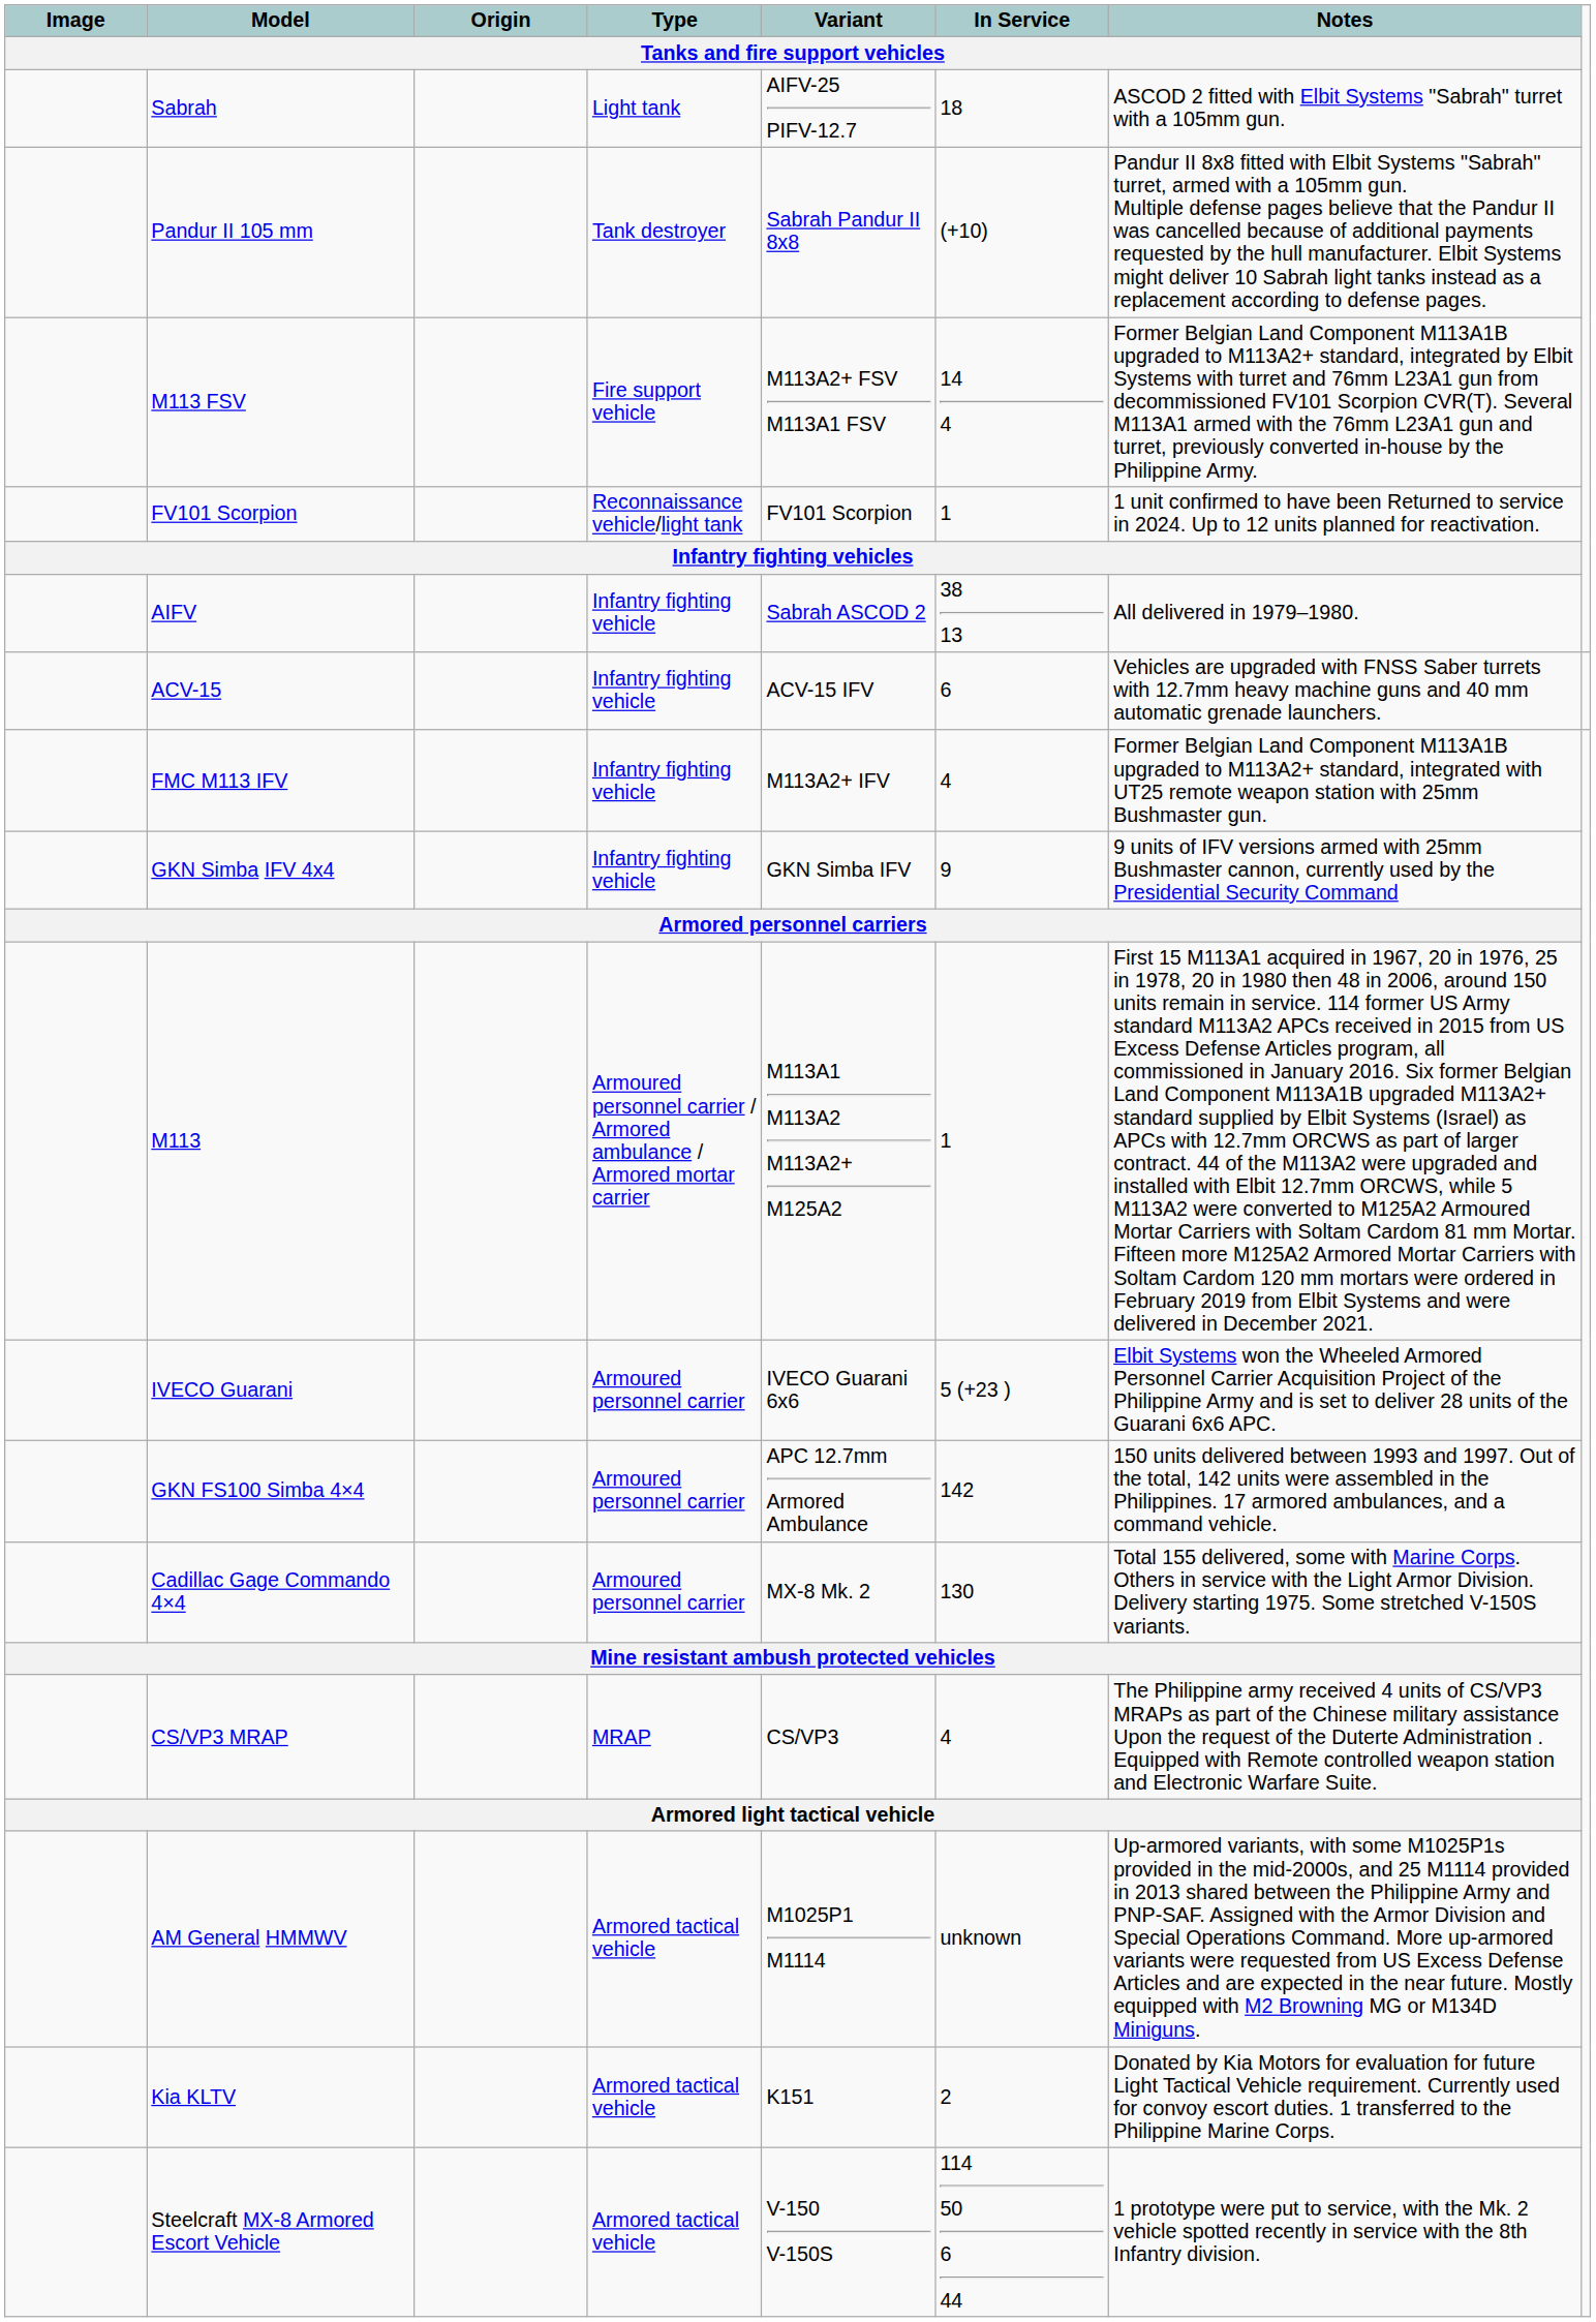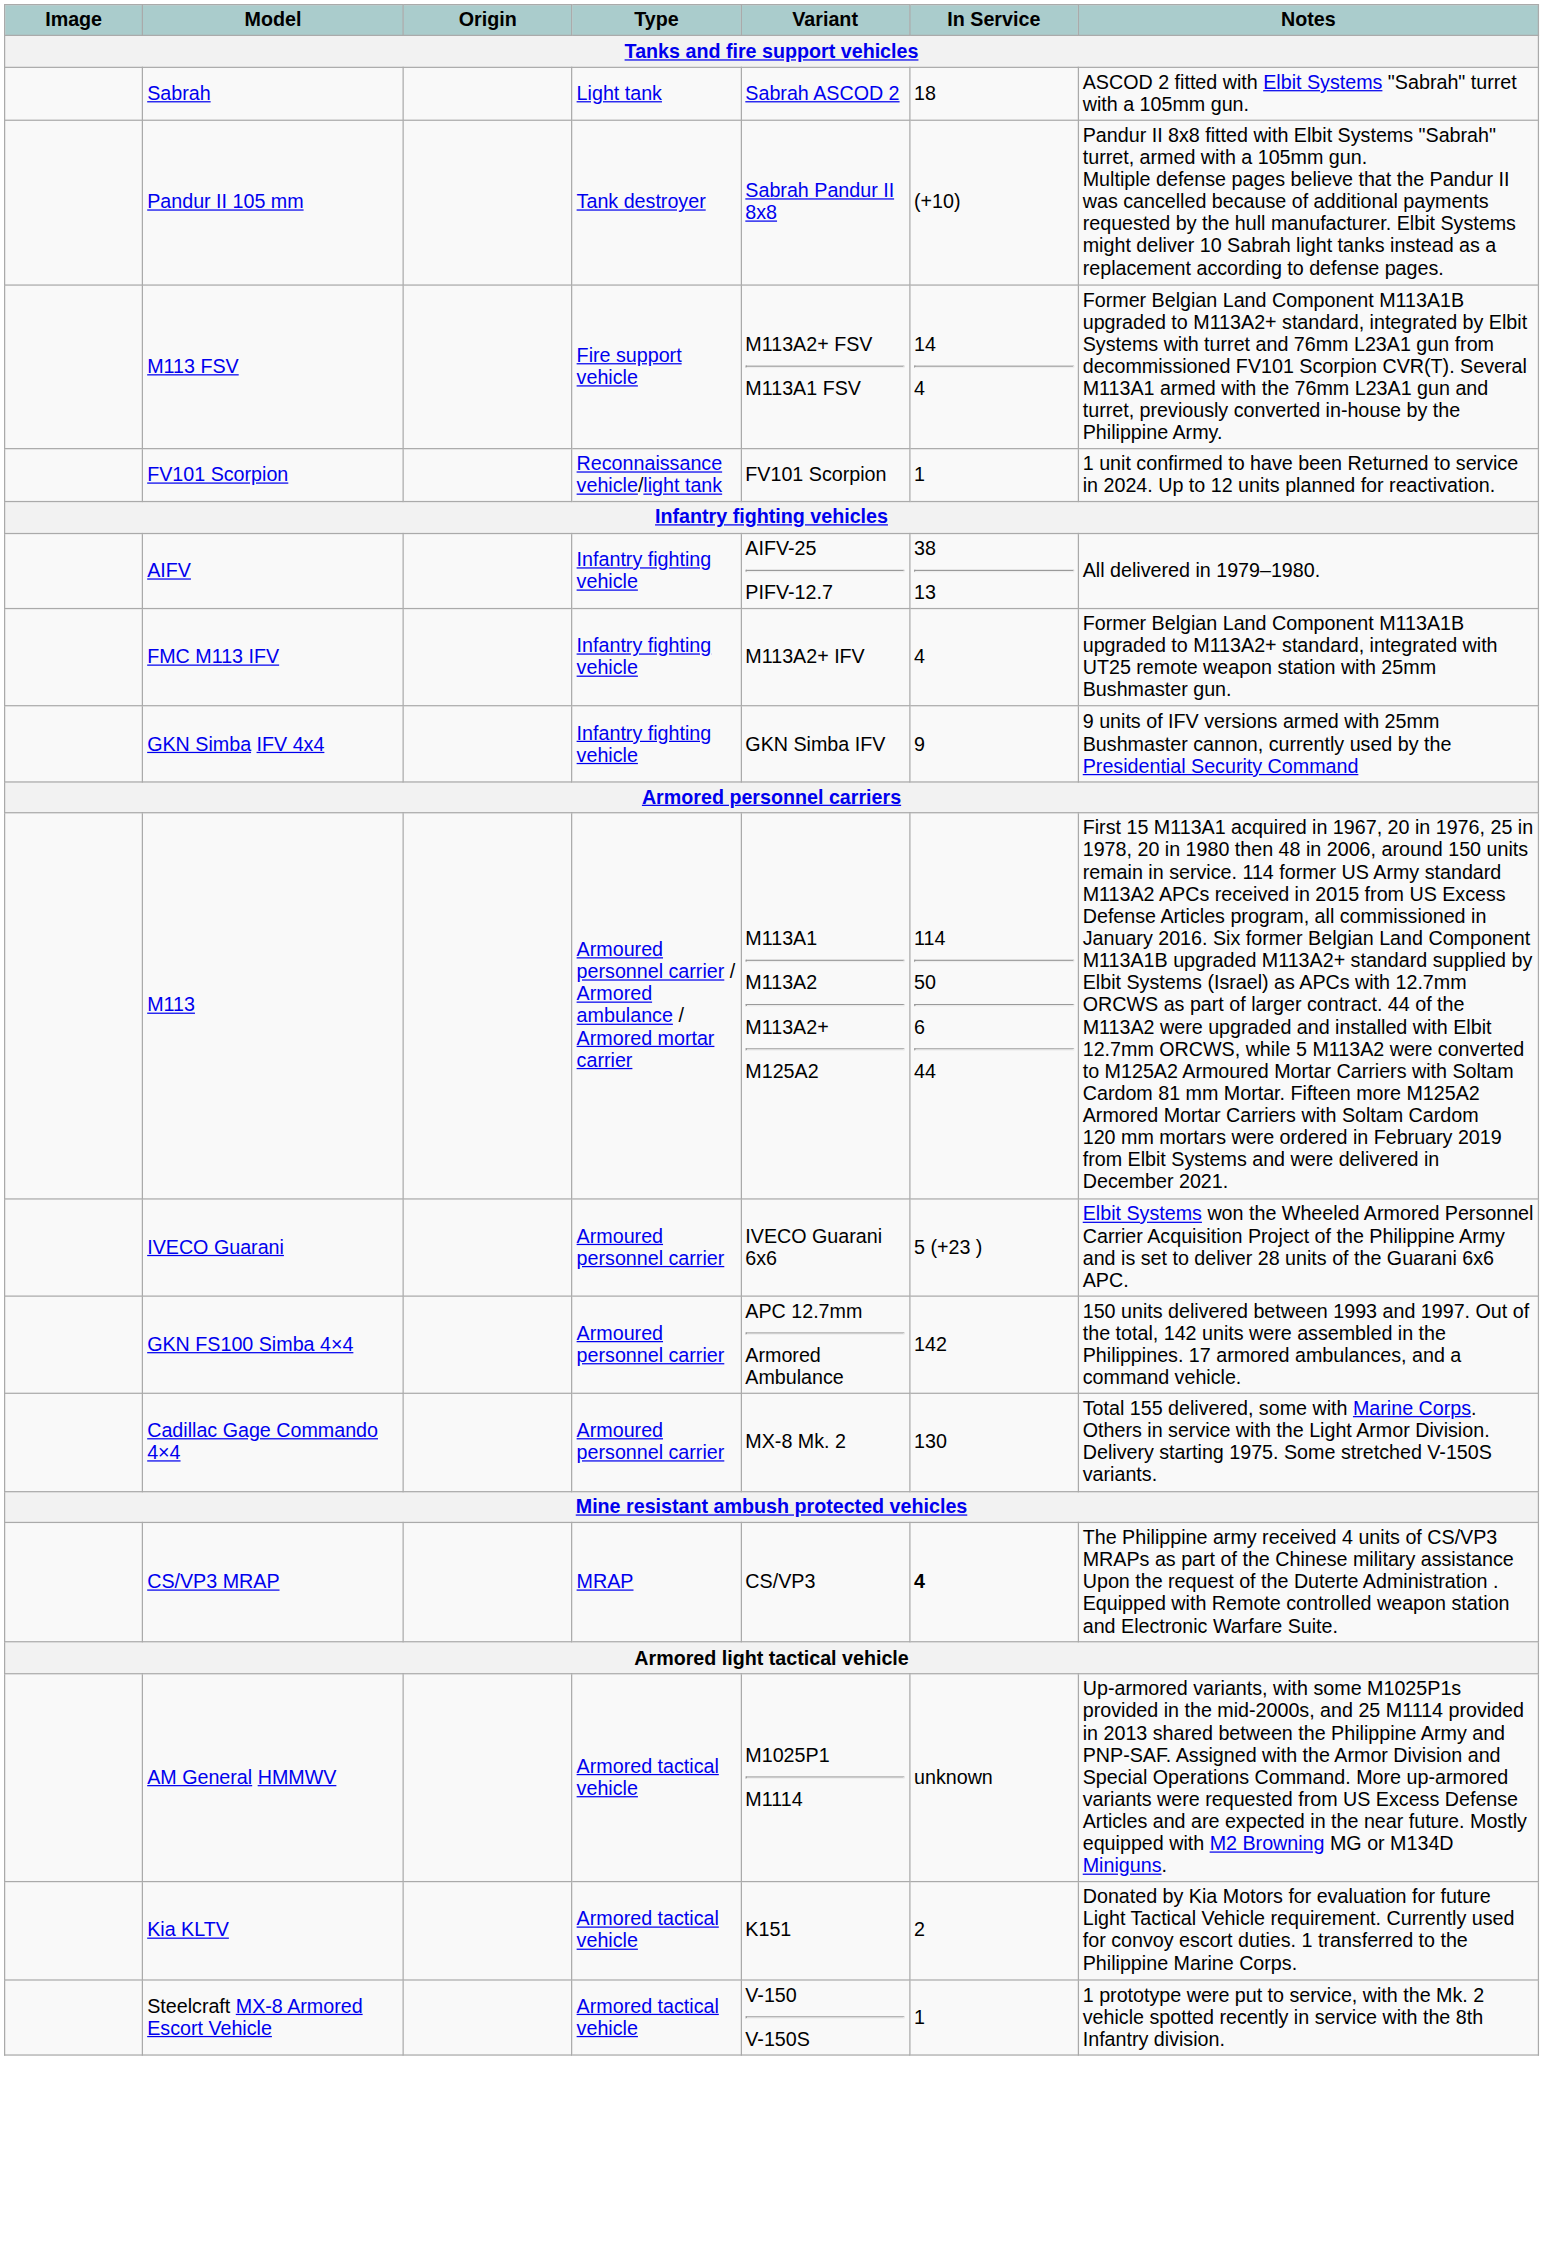Sabrah | Variant / Tanks and fire support vehicles: AIFV-25 PIFV-12.7 -> Sabrah ASCOD 2
AIFV | Variant / Tanks and fire support vehicles: Sabrah ASCOD 2 -> AIFV-25 PIFV-12.7
- row: ACV-15 | Infantry fighting vehicle | ACV-15 IFV | 6 | Vehicles are upgraded with FNSS Saber turrets with 12.7mm heavy machine guns and 40 mm automatic grenade launchers.
M113 | In Service / Tanks and fire support vehicles: 1 -> 114 50 6 44
CS/VP3 MRAP | In Service / Tanks and fire support vehicles: normal -> bold
Steelcraft MX-8 Armored Escort Vehicle | In Service / Tanks and fire support vehicles: 114 50 6 44 -> 1
